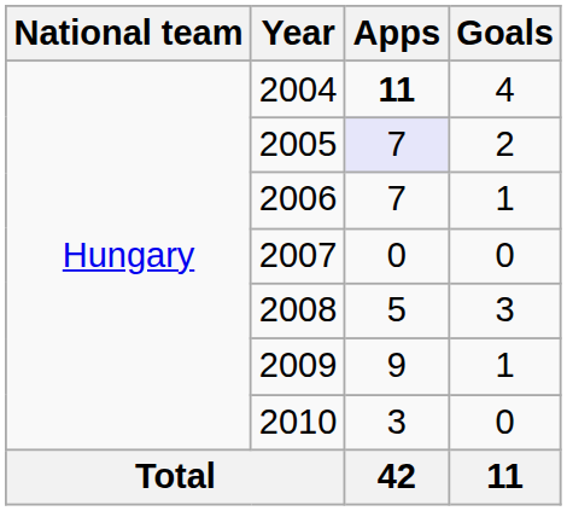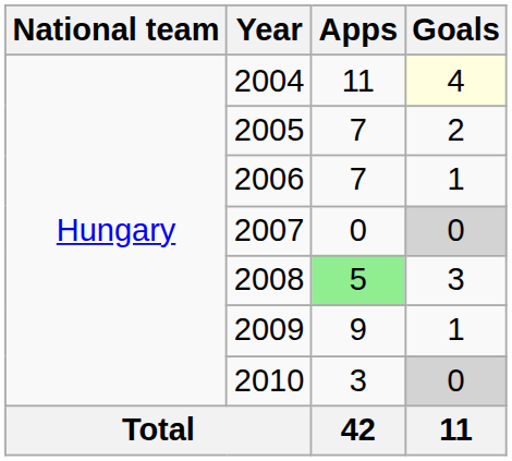2004 | Apps: bold -> normal
2004 | Goals: no background -> lightyellow background
2005 | Apps: lavender background -> no background
2007 | Goals: no background -> lightgrey background
2008 | Apps: no background -> lightgreen background
2010 | Goals: no background -> lightgrey background
